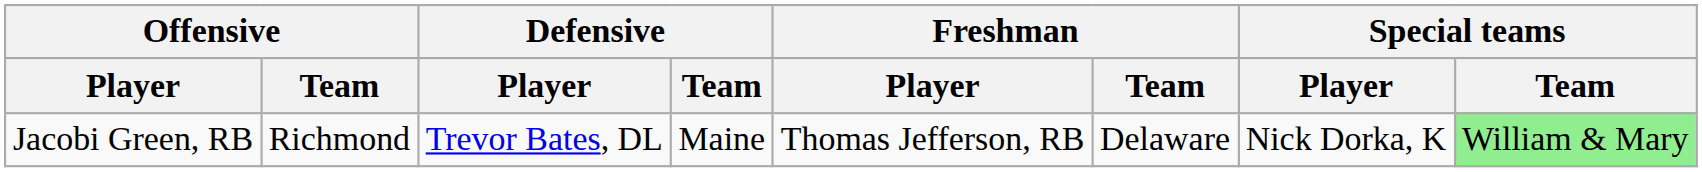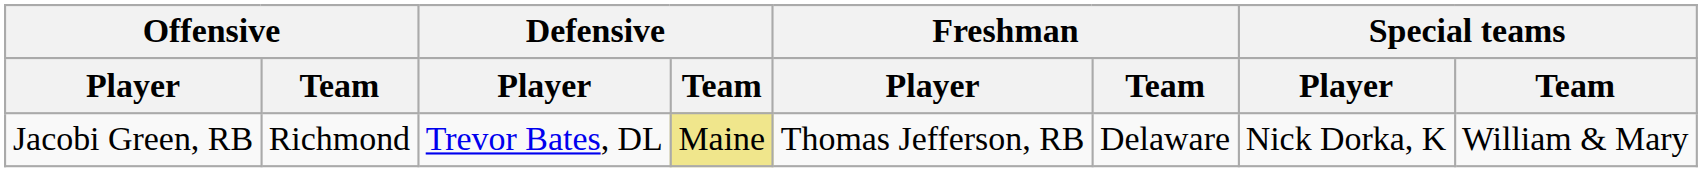Jacobi Green, RB | Defensive / Team: no background -> khaki background
Jacobi Green, RB | Special teams / Team: lightgreen background -> no background
